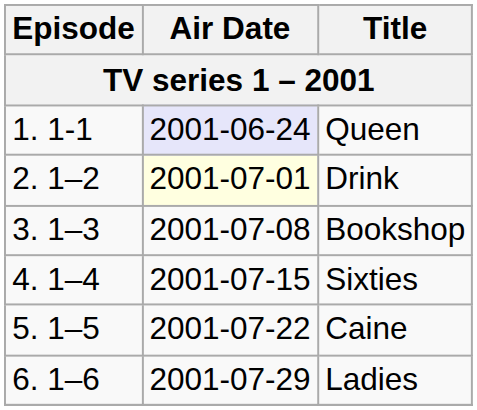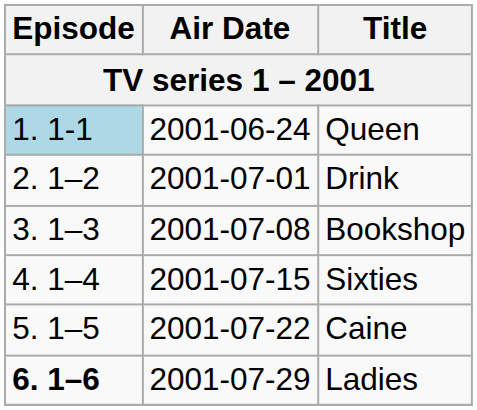Queen | Episode: no background -> lightblue background
Queen | Air Date: lavender background -> no background
Drink | Air Date: lightyellow background -> no background
Ladies | Episode: normal -> bold
